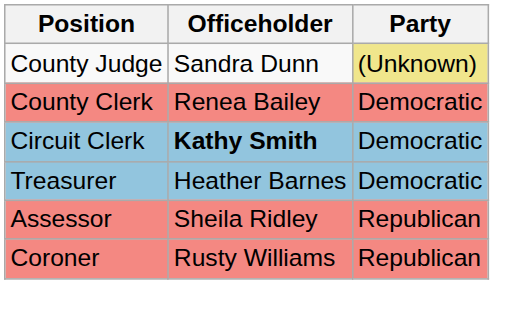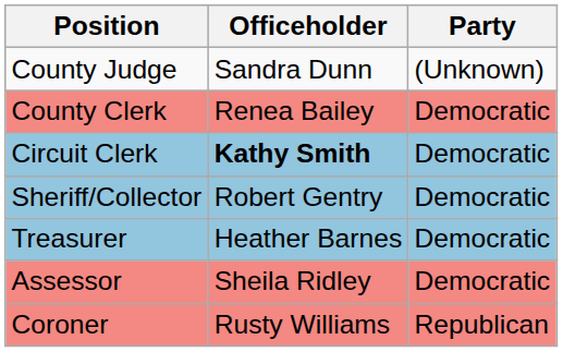County Judge | Party: khaki background -> no background
+ row: Sheriff/Collector | Robert Gentry | Democratic
Assessor | Party: Republican -> Democratic
